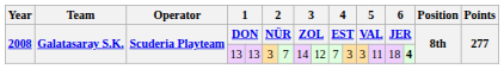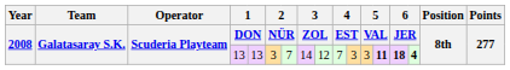row 3 | column 13: normal -> bold
row 3 | column 14: normal -> bold
